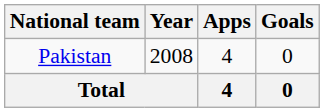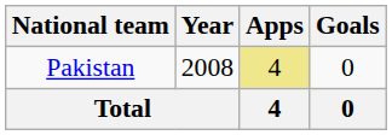Pakistan | Apps: no background -> khaki background
